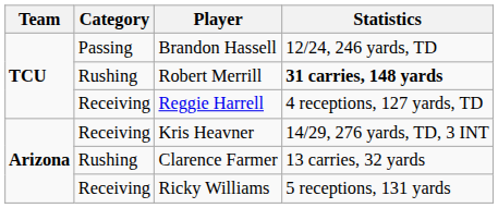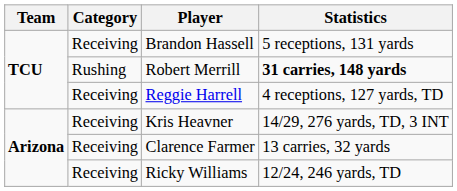Brandon Hassell | Category: Passing -> Receiving
Brandon Hassell | Statistics: 12/24, 246 yards, TD -> 5 receptions, 131 yards
Clarence Farmer | Category: Rushing -> Receiving
Ricky Williams | Statistics: 5 receptions, 131 yards -> 12/24, 246 yards, TD
